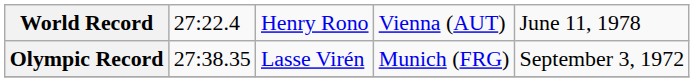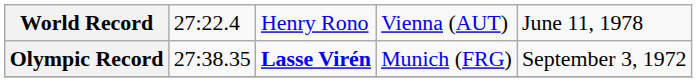Olympic Record | column 3: normal -> bold
